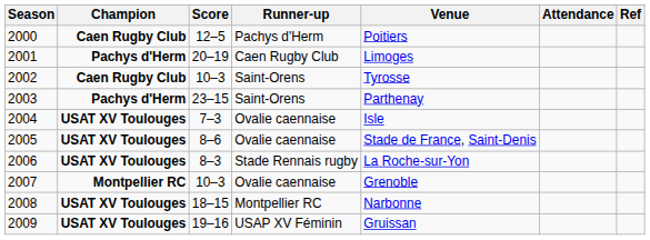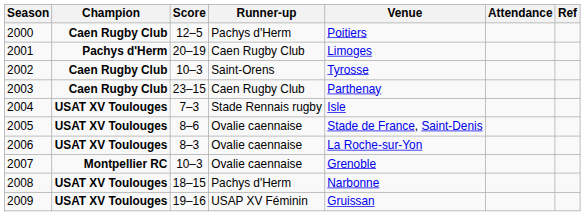2003 | Champion: Pachys d'Herm -> Caen Rugby Club
2003 | Runner-up: Saint-Orens -> Caen Rugby Club
2004 | Runner-up: Ovalie caennaise -> Stade Rennais rugby
2006 | Runner-up: Stade Rennais rugby -> Ovalie caennaise
2008 | Runner-up: Montpellier RC -> Pachys d'Herm
